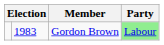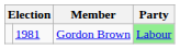Gordon Brown | column 2: 1983 -> 1981
